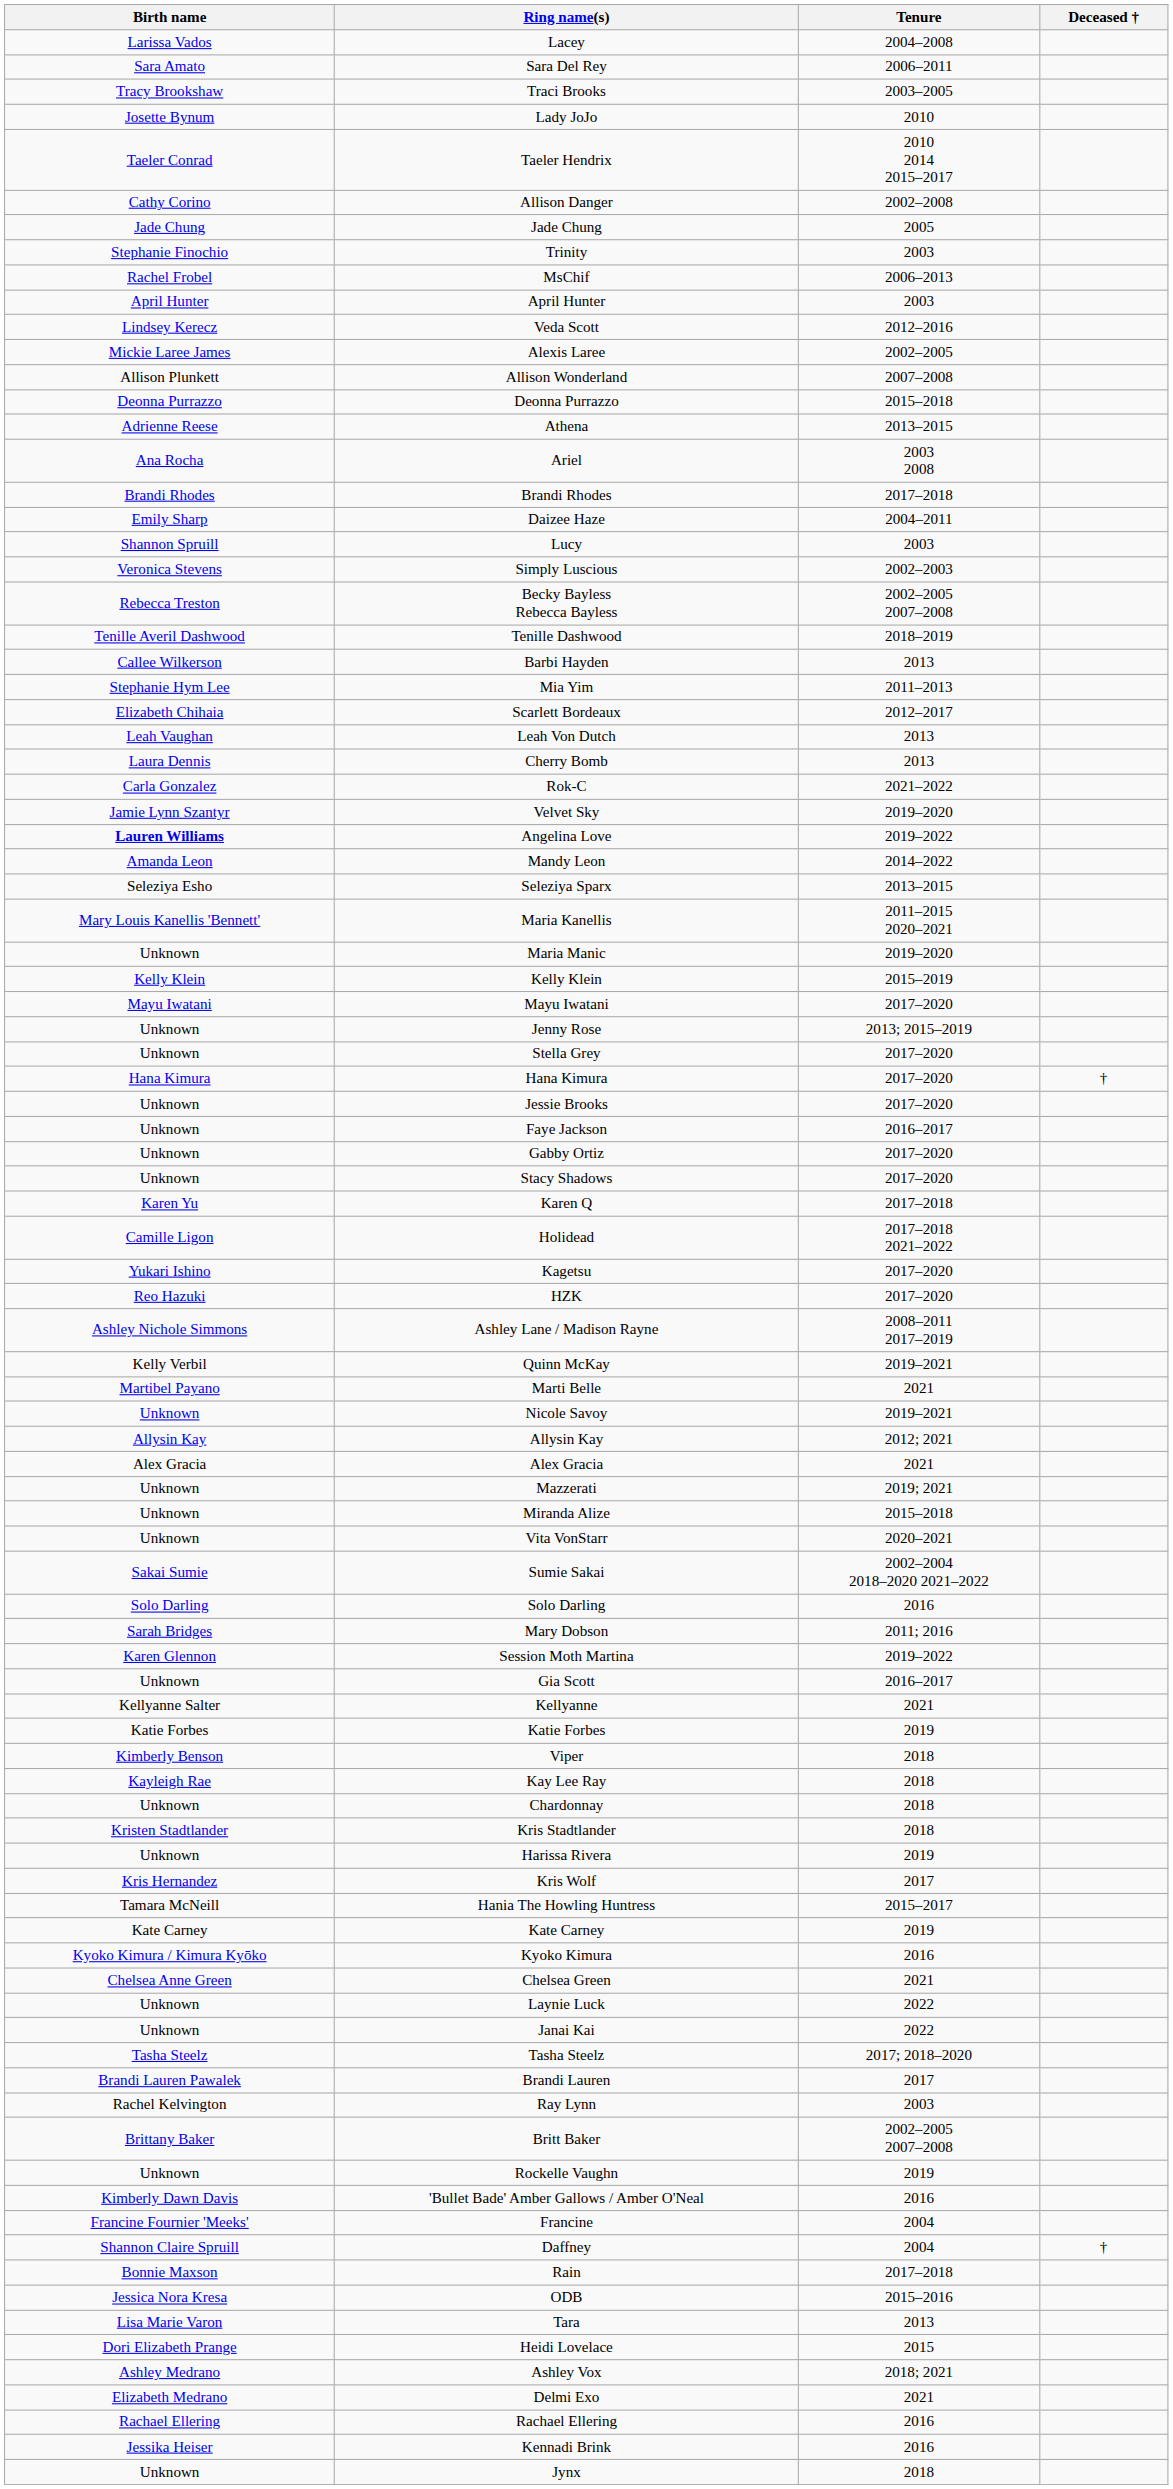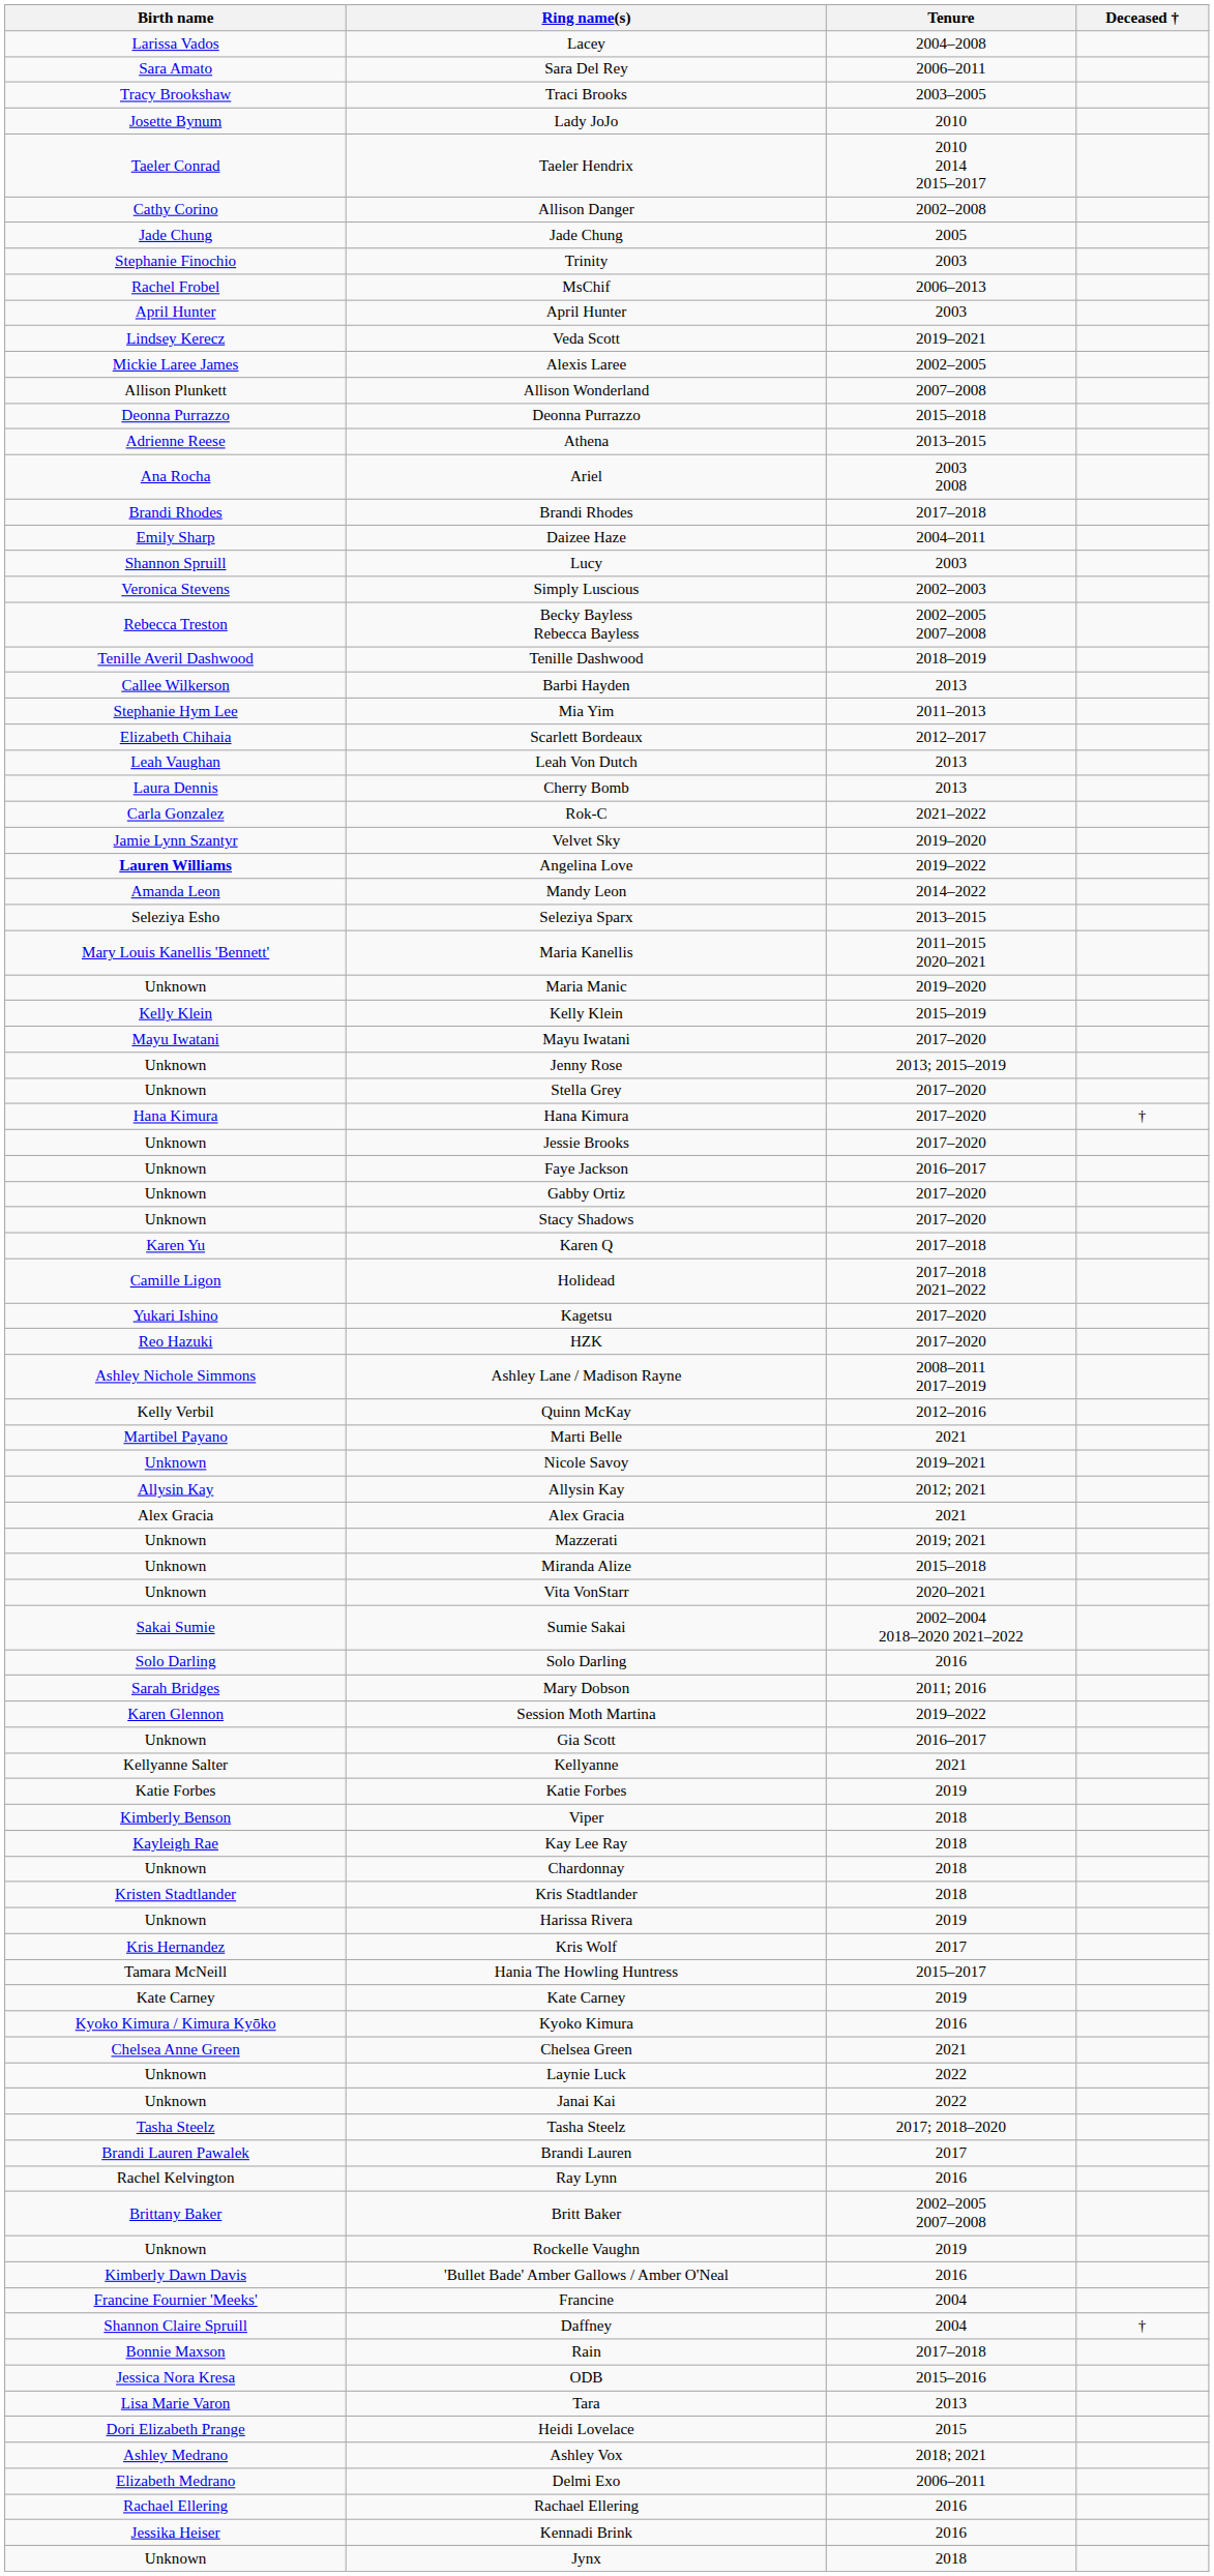Veda Scott | Tenure: 2012–2016 -> 2019–2021
Quinn McKay | Tenure: 2019–2021 -> 2012–2016
Ray Lynn | Tenure: 2003 -> 2016
Delmi Exo | Tenure: 2021 -> 2006–2011
